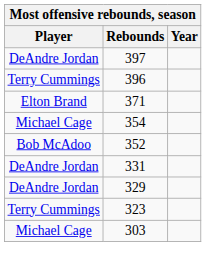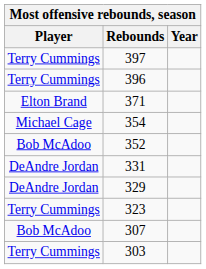397 | Player: DeAndre Jordan -> Terry Cummings
+ row: Bob McAdoo | 307
303 | Player: Michael Cage -> Terry Cummings
